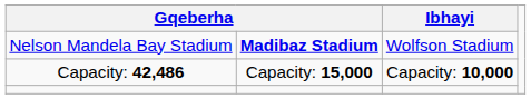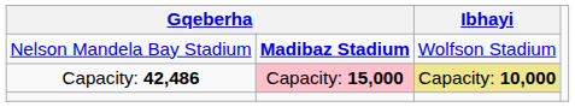Capacity: 42,486 | column 2: no background -> pink background
Capacity: 42,486 | Ibhayi: no background -> khaki background
